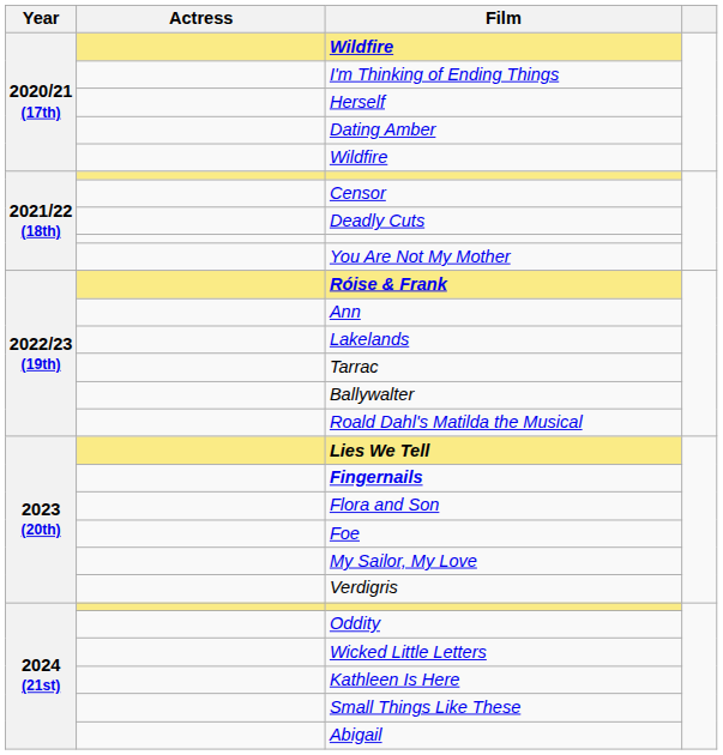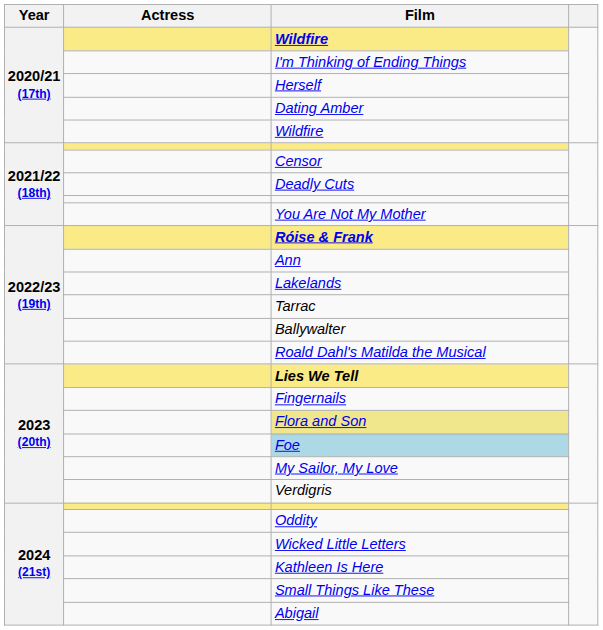Fingernails | Film: bold -> normal
Flora and Son | Film: no background -> khaki background
Foe | Film: no background -> lightblue background
